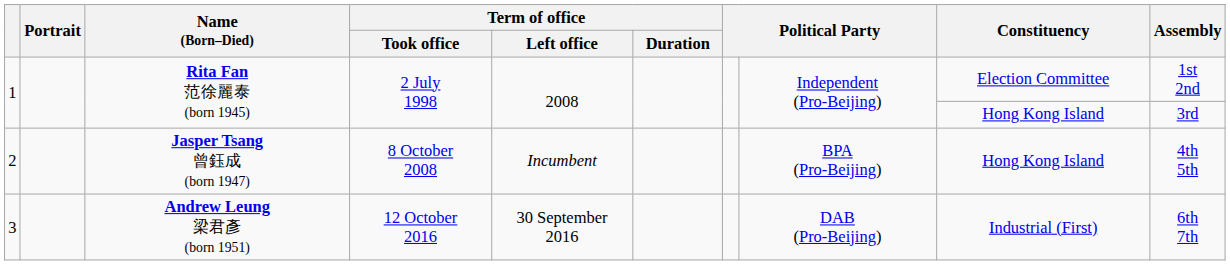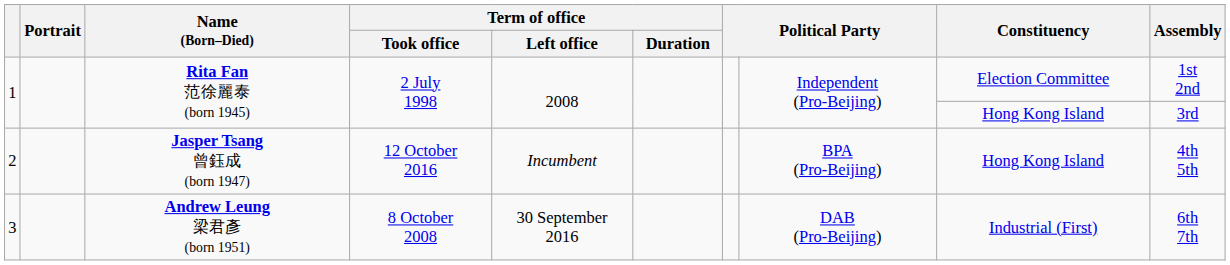2 | Term of office / Took office: 8 October 2008 -> 12 October 2016
3 | Term of office / Took office: 12 October 2016 -> 8 October 2008
